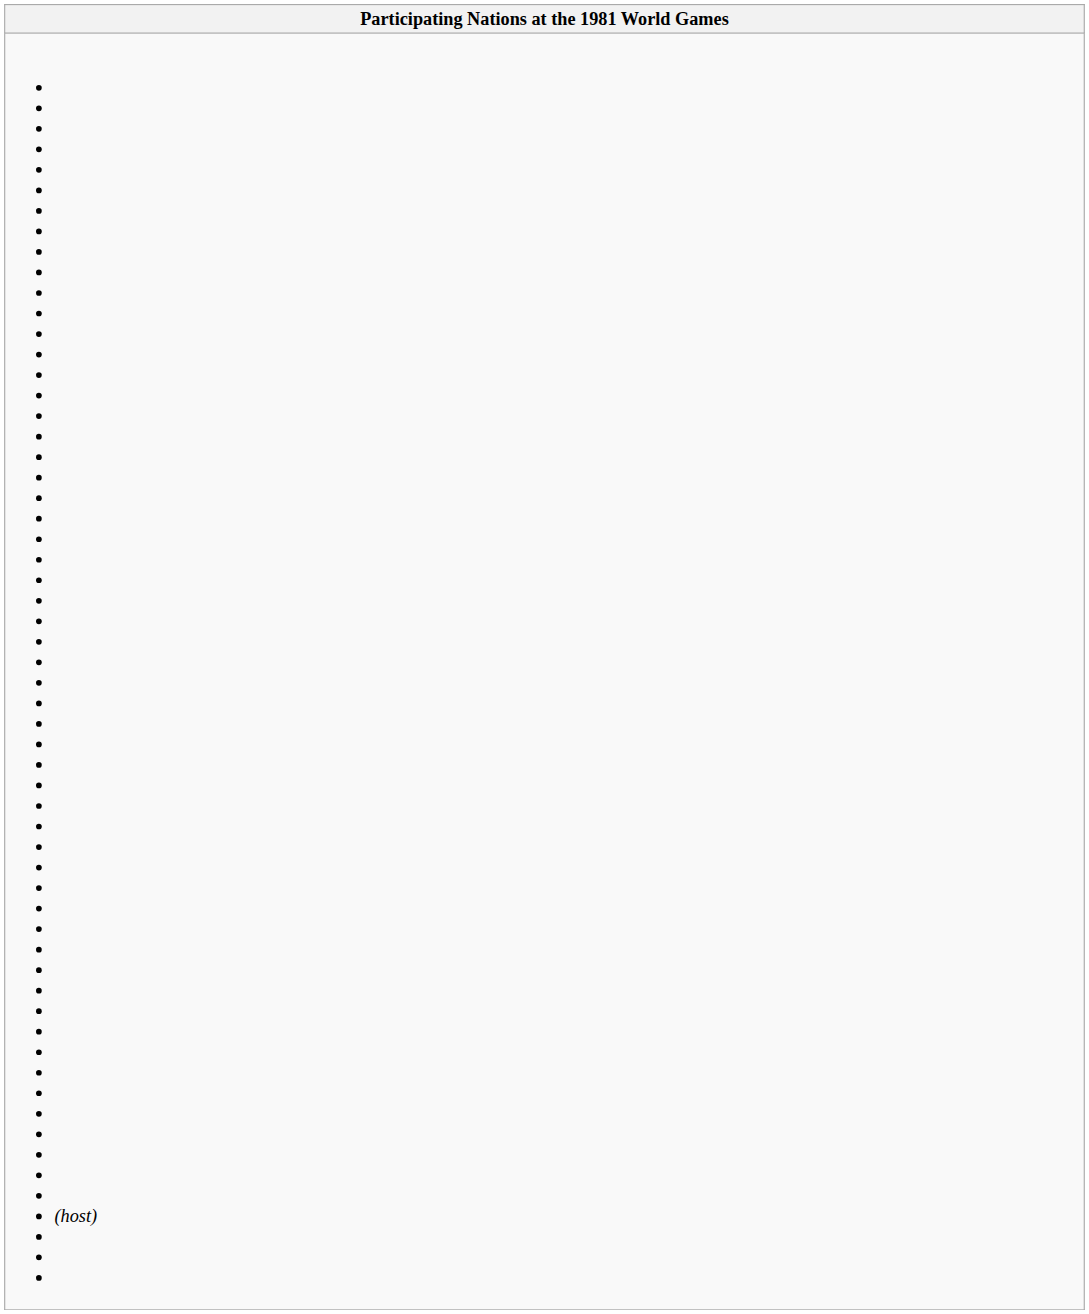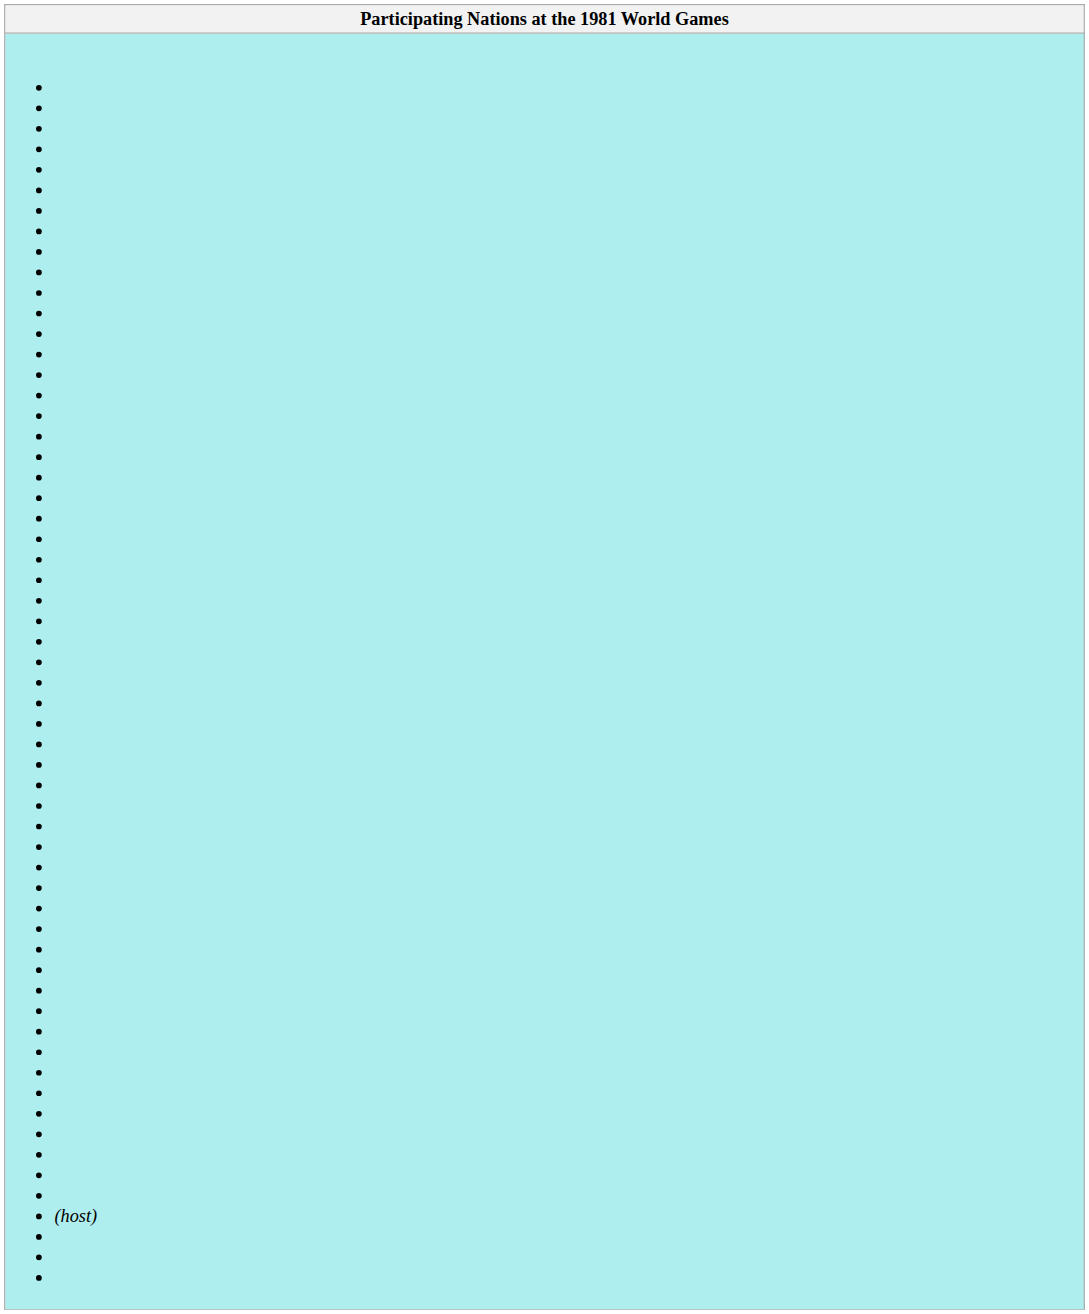row 2 | column 1: no background -> paleturquoise background
